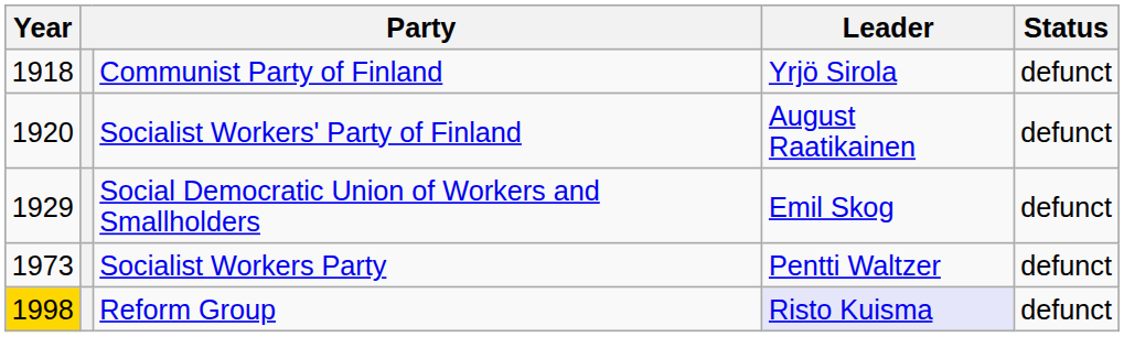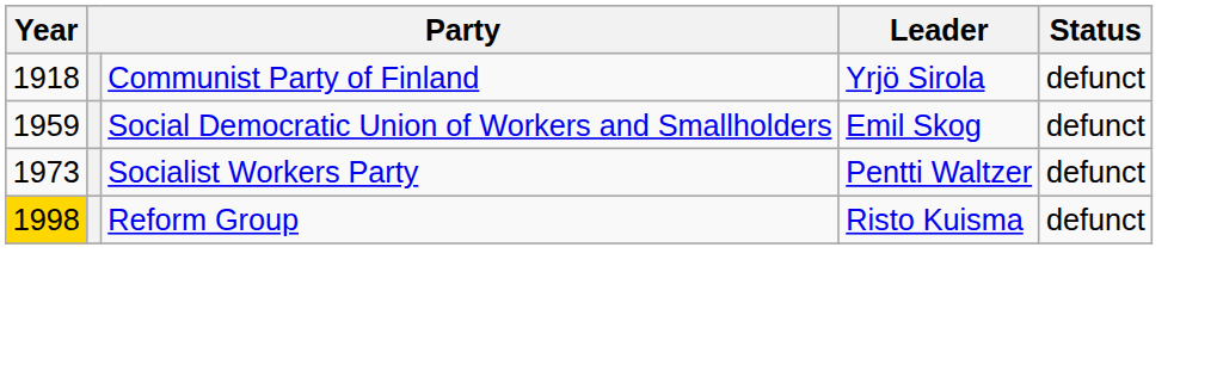- row: 1920 | Socialist Workers' Party of Finland | August Raatikainen | defunct
Social Democratic Union of Workers and Smallholders | Year: 1929 -> 1959
Reform Group | Leader: lavender background -> no background
